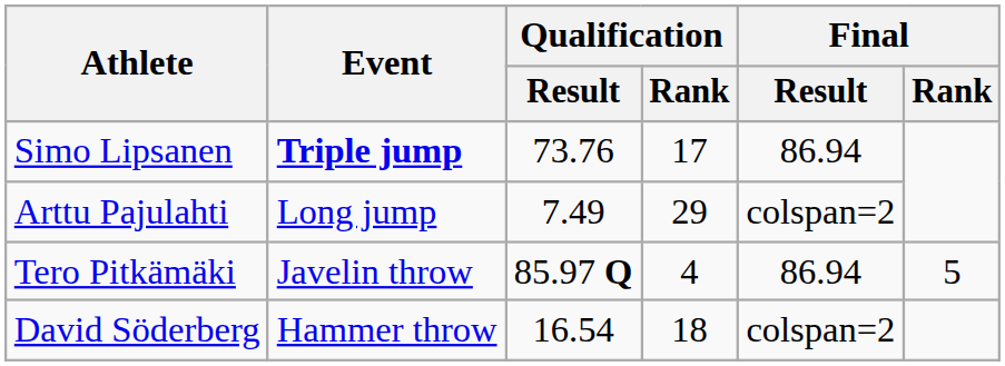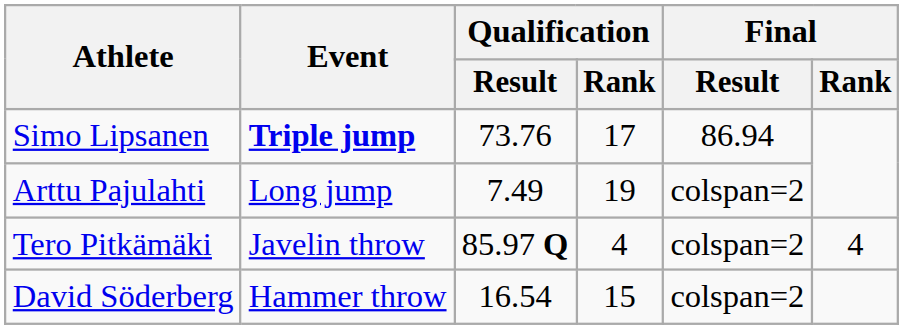Arttu Pajulahti | Qualification / Rank: 29 -> 19
Tero Pitkämäki | Final / Result: 86.94 -> colspan=2
Tero Pitkämäki | Final / Rank: 5 -> 4
David Söderberg | Qualification / Rank: 18 -> 15
